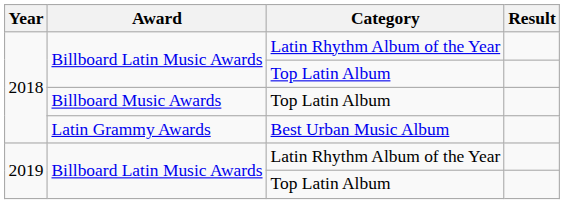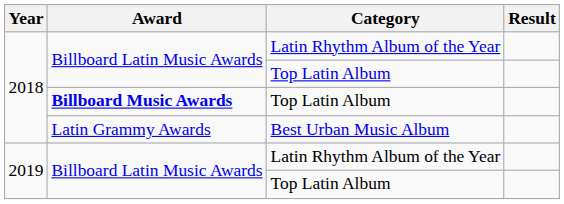Billboard Music Awards | Award: normal -> bold
